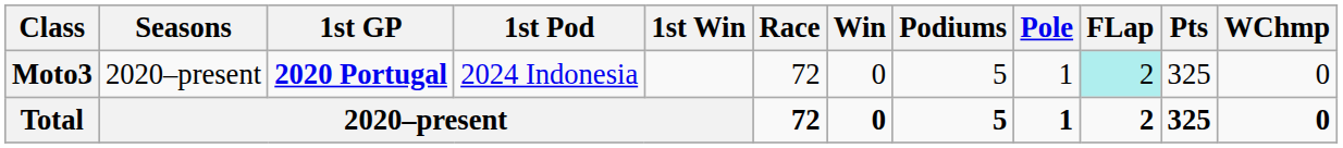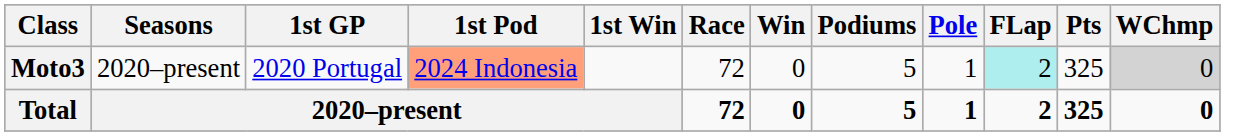Moto3 | 1st GP: bold -> normal
Moto3 | 1st Pod: no background -> lightsalmon background
Moto3 | WChmp: no background -> lightgrey background
